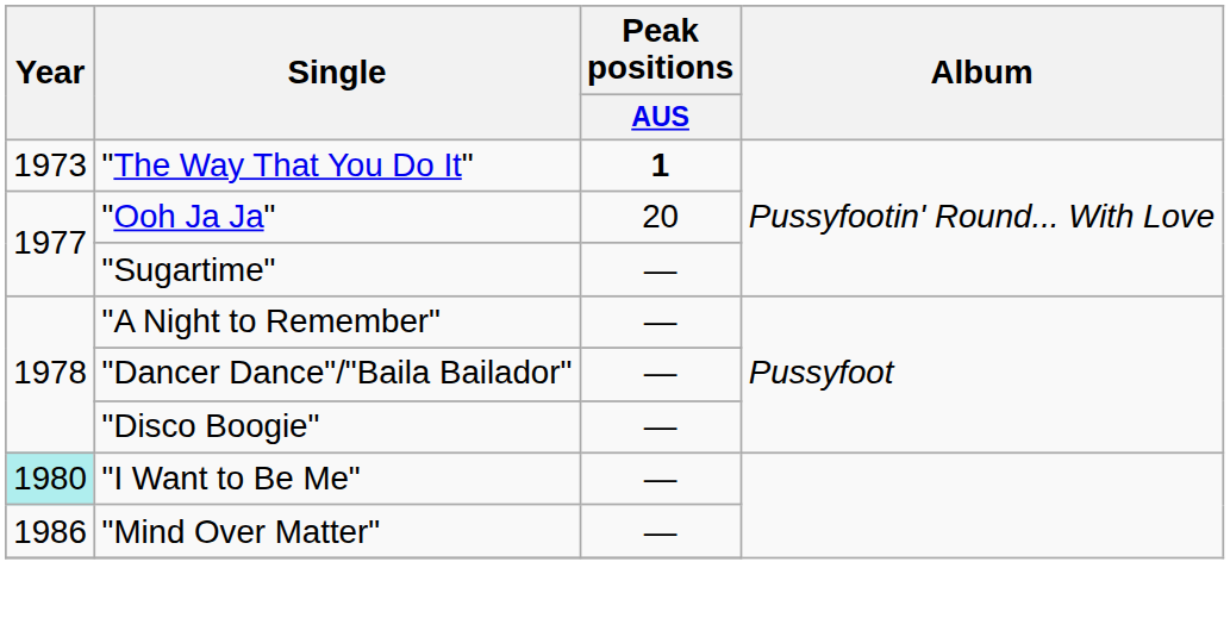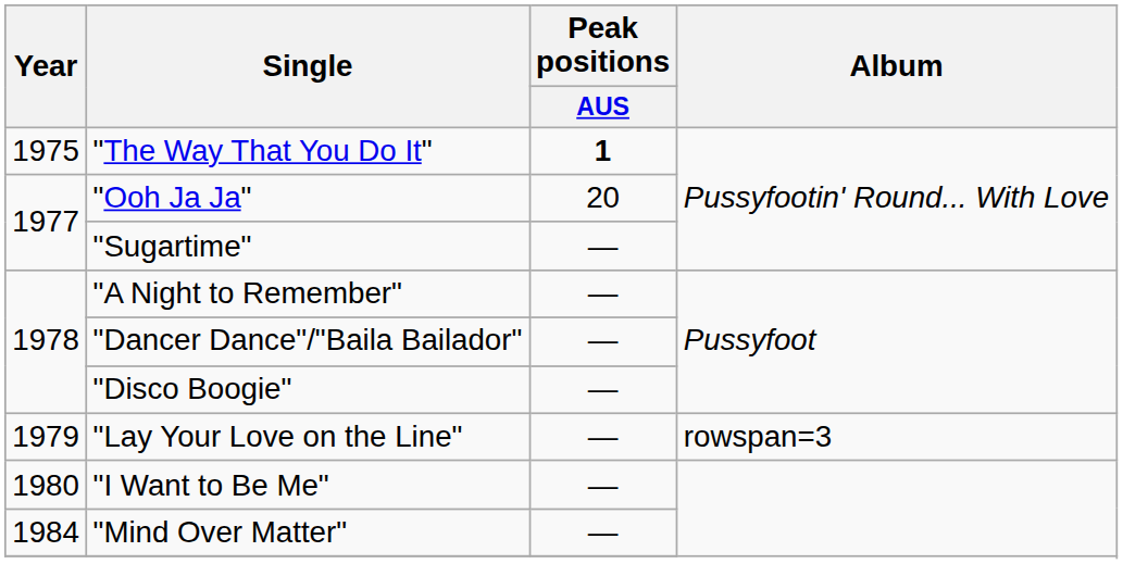"The Way That You Do It" | Year: 1973 -> 1975
+ row: 1979 | "Lay Your Love on the Line" | — | rowspan=3
"I Want to Be Me" | Year: paleturquoise background -> no background
"Mind Over Matter" | Year: 1986 -> 1984
